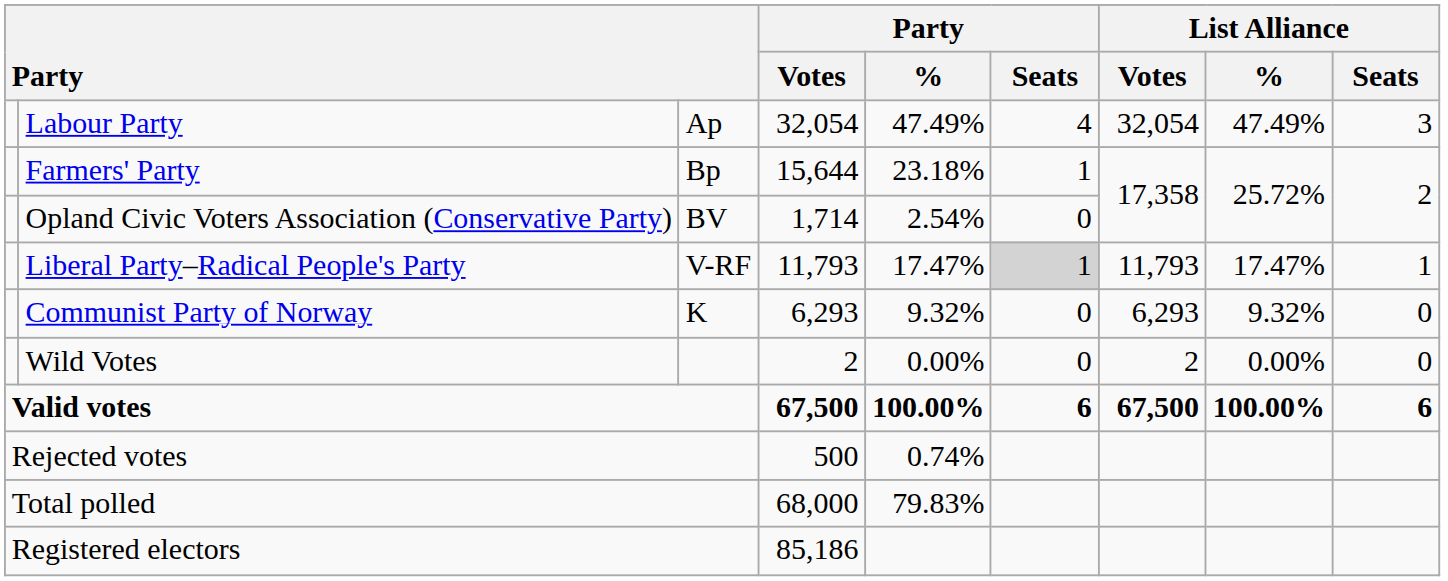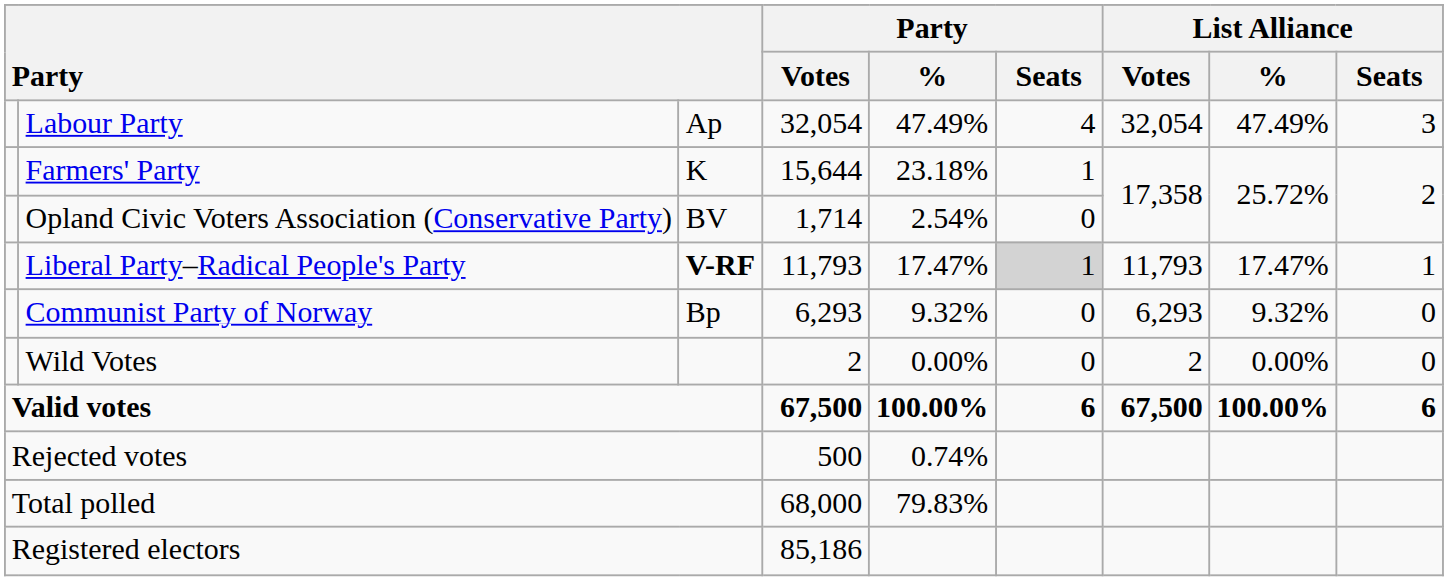Farmers' Party | column 3: Bp -> K
Liberal Party–Radical People's Party | column 3: normal -> bold
Communist Party of Norway | column 3: K -> Bp
